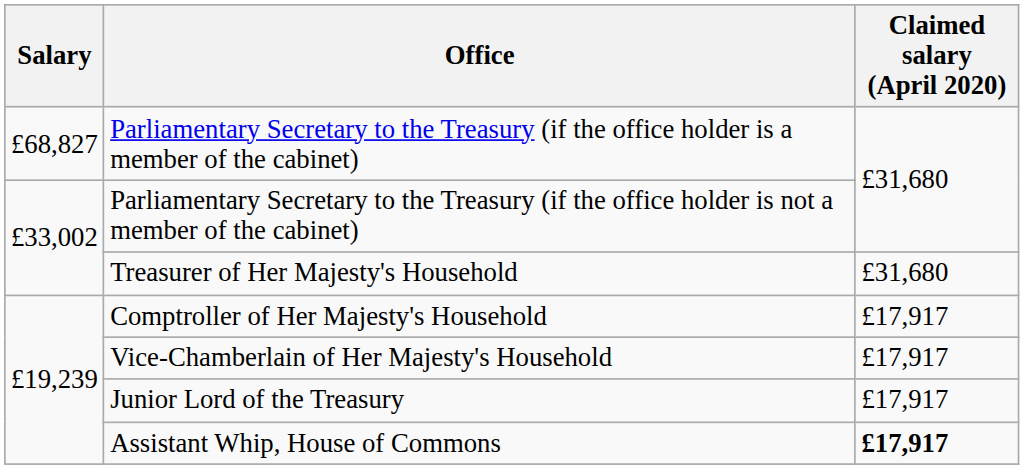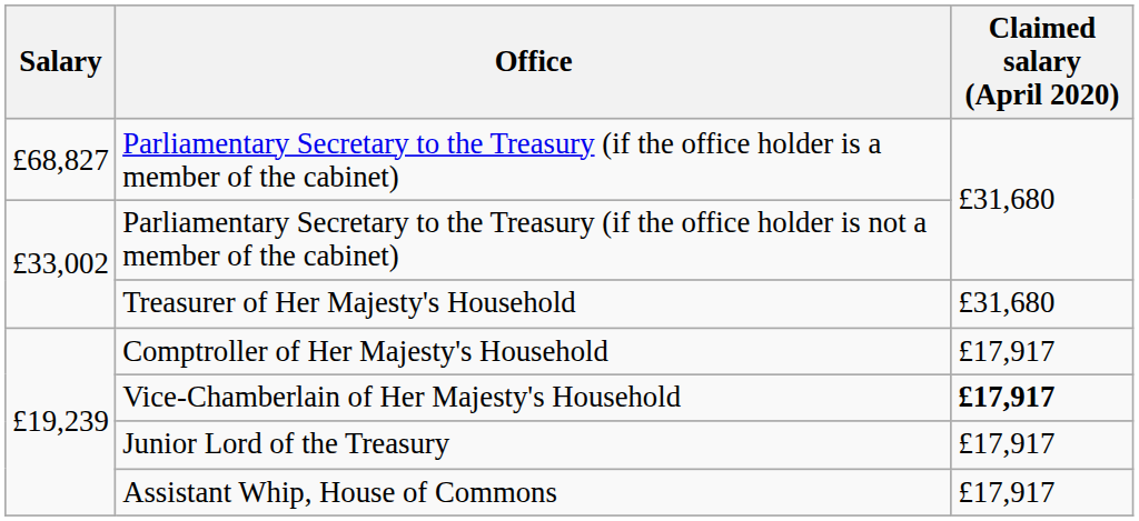Vice-Chamberlain of Her Majesty's Household | Claimed salary (April 2020): normal -> bold
Assistant Whip, House of Commons | Claimed salary (April 2020): bold -> normal
